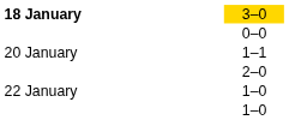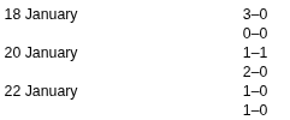3–0 | column 1: bold -> normal
3–0 | column 2: gold background -> no background
